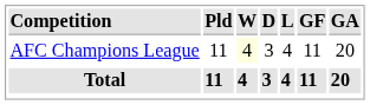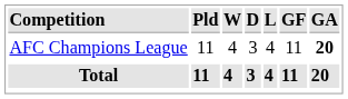AFC Champions League | W: lightyellow background -> no background
AFC Champions League | GA: normal -> bold
